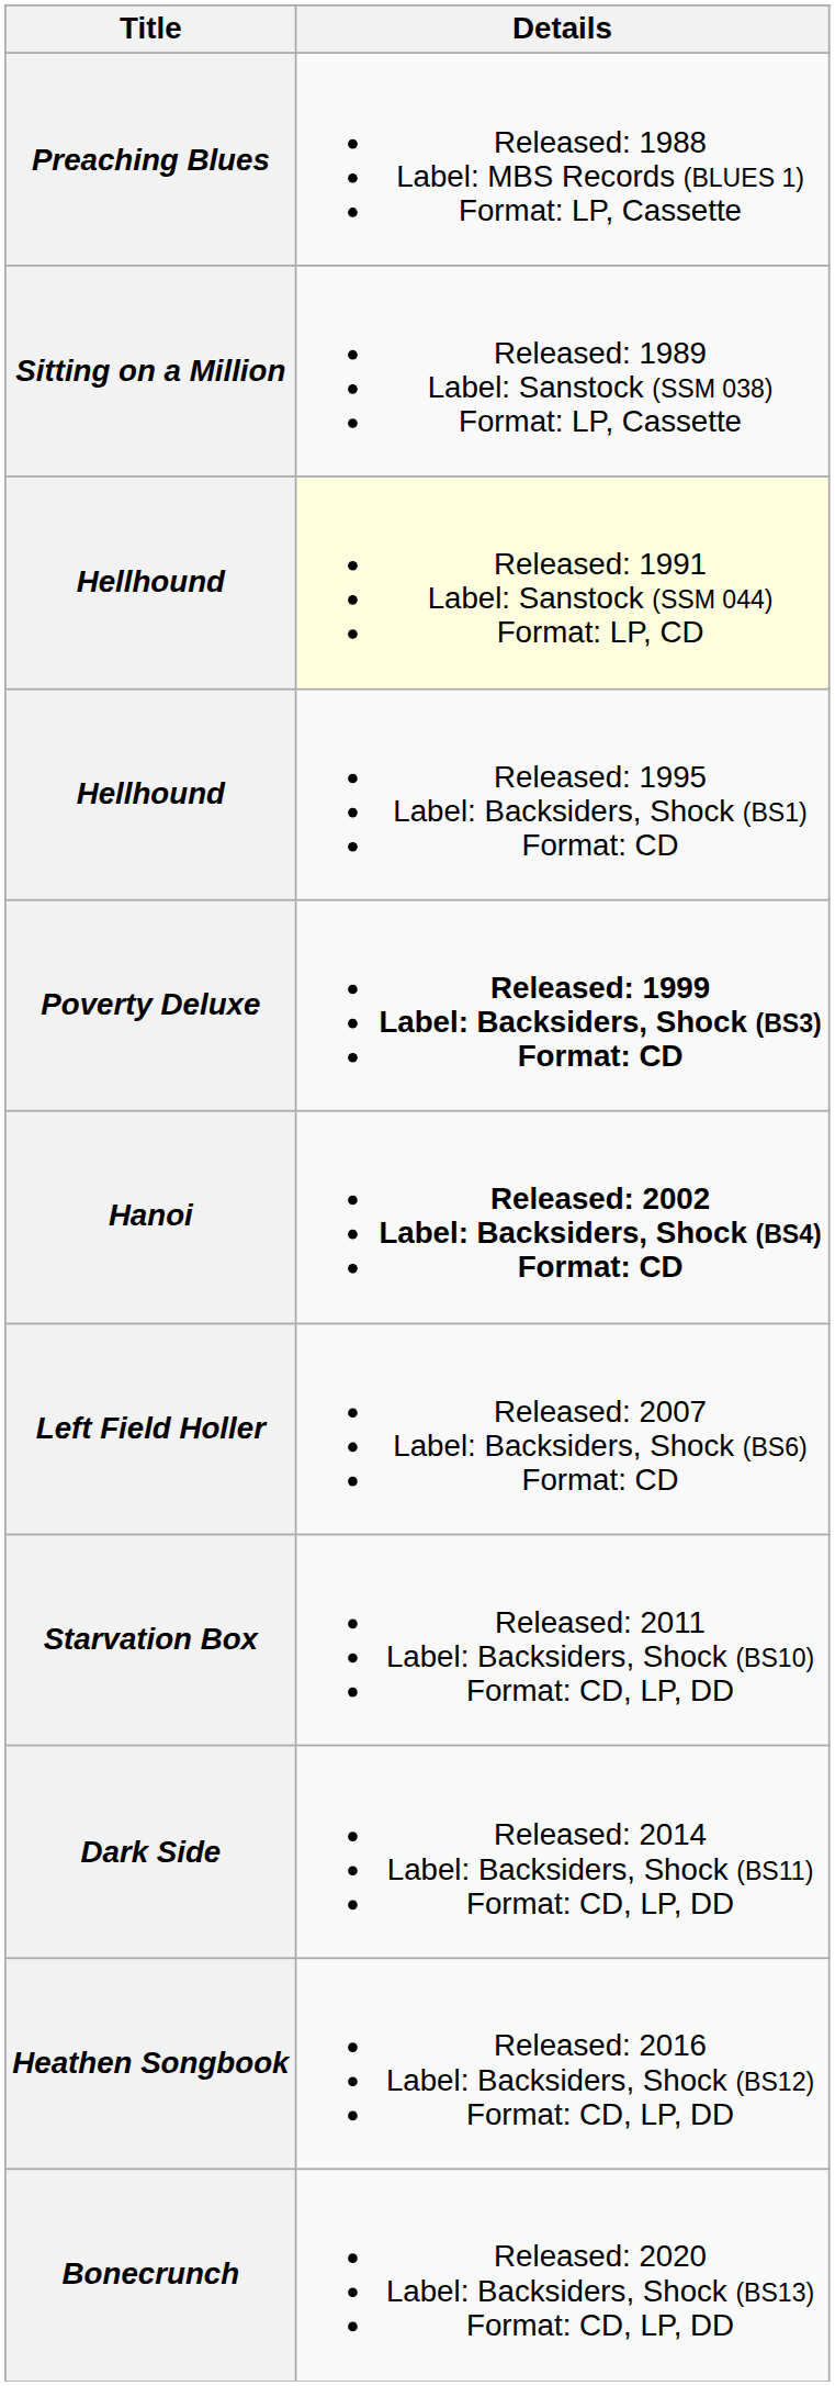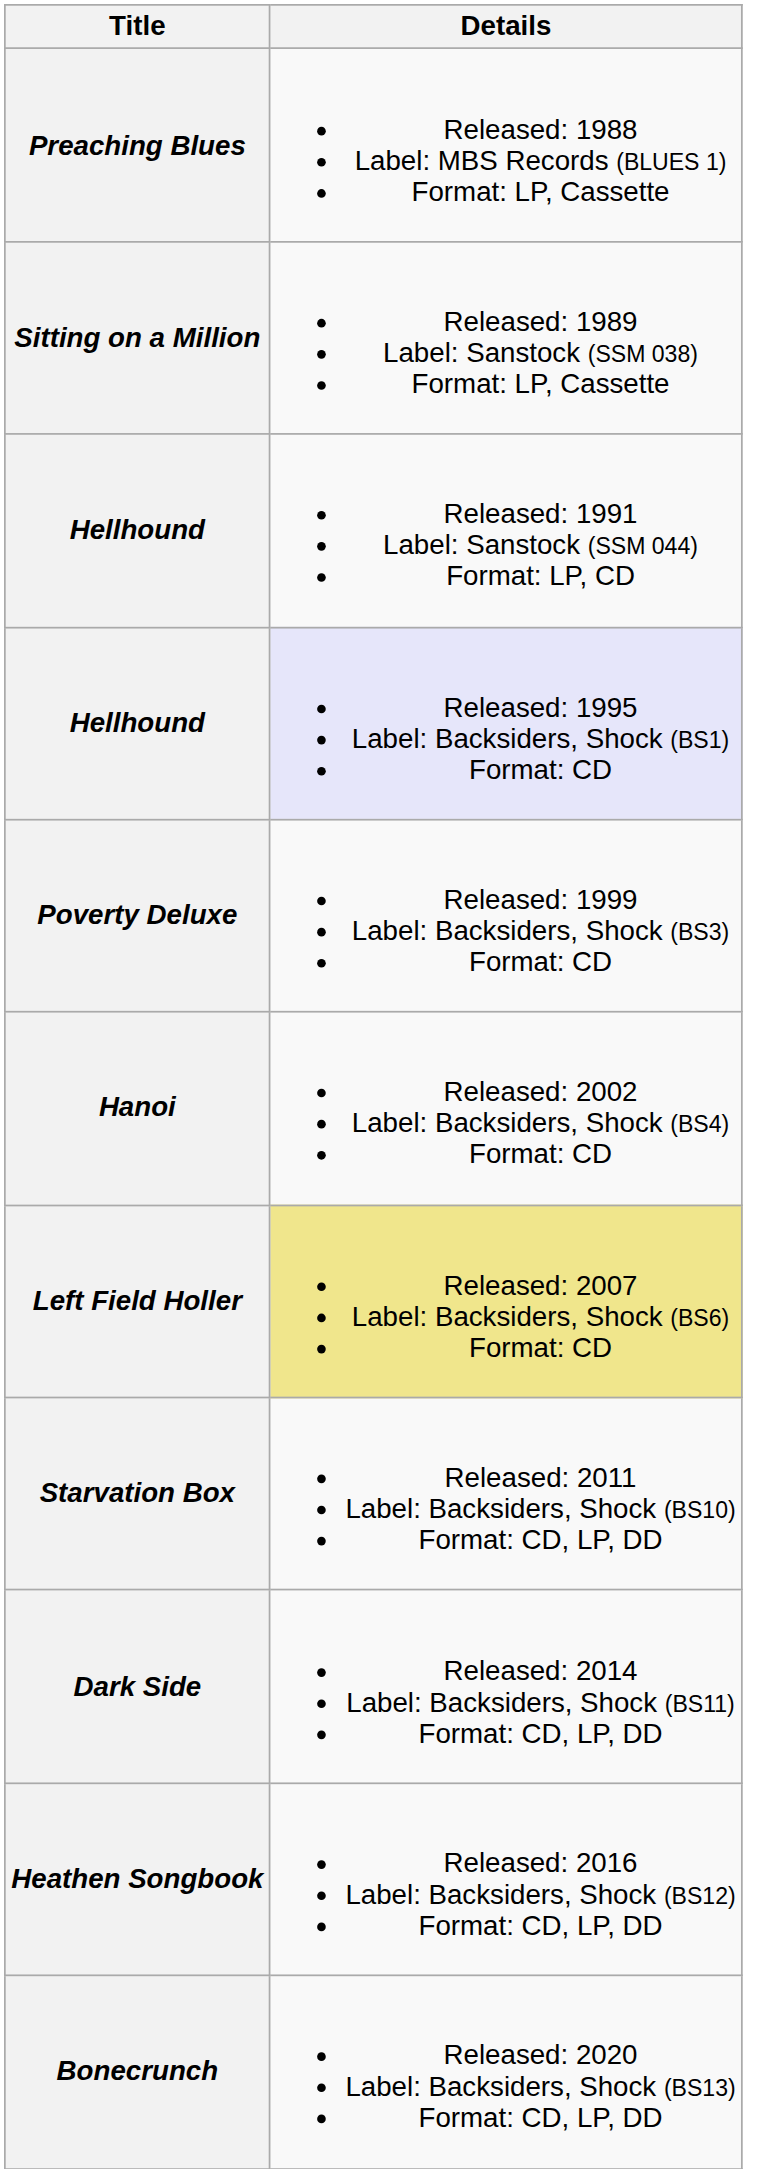row 4 | Details: lightyellow background -> no background
row 5 | Details: no background -> lavender background
row 6 | Details: bold -> normal
row 7 | Details: bold -> normal
row 8 | Details: no background -> khaki background
